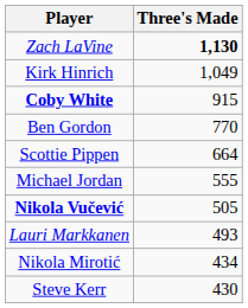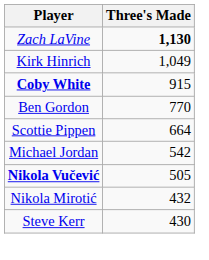Michael Jordan | Three's Made: 555 -> 542
- row: Lauri Markkanen | 493
Nikola Mirotić | Three's Made: 434 -> 432
